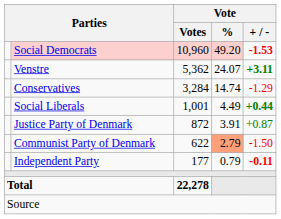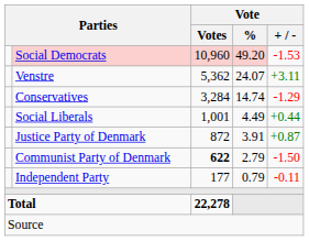Social Democrats | Vote / + / -: bold -> normal
Venstre | Vote / + / -: bold -> normal
Social Liberals | Vote / + / -: bold -> normal
Communist Party of Denmark | Vote / Votes: normal -> bold
Communist Party of Denmark | Vote / %: lightsalmon background -> no background
Independent Party | Vote / + / -: bold -> normal
